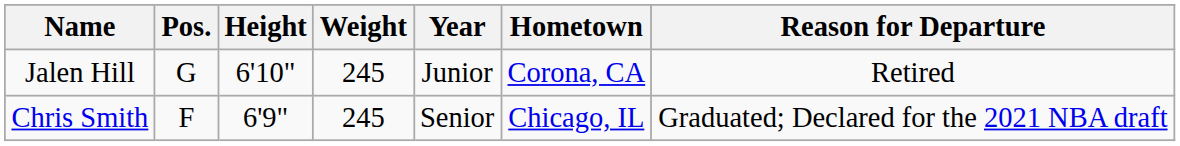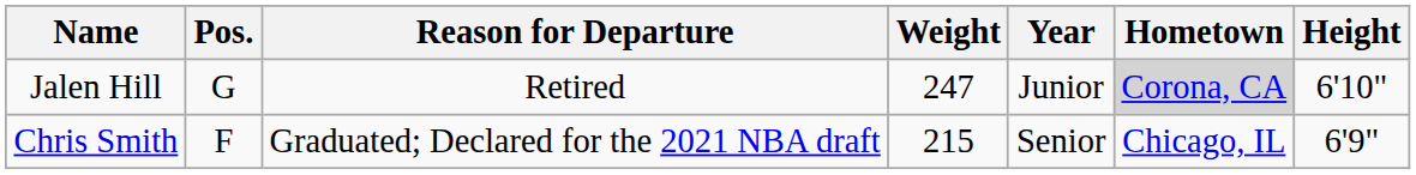columns swapped: Height <-> Reason for Departure
Jalen Hill | Weight: 245 -> 247
Jalen Hill | Hometown: no background -> lightgrey background
Chris Smith | Weight: 245 -> 215
